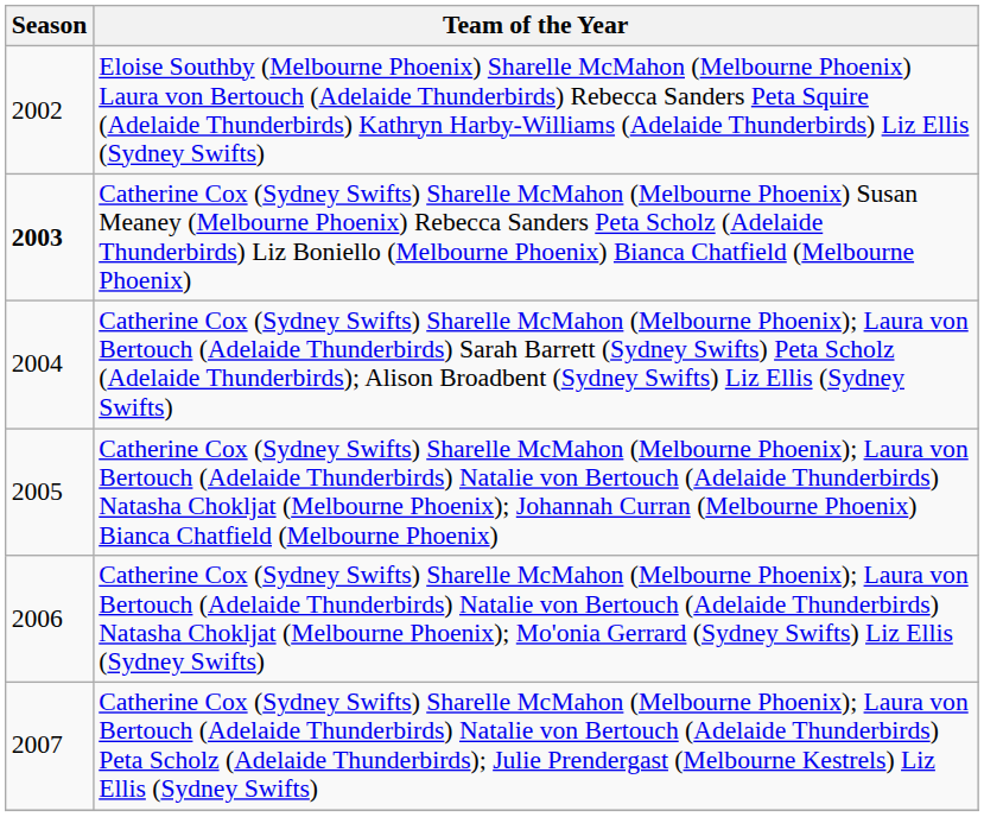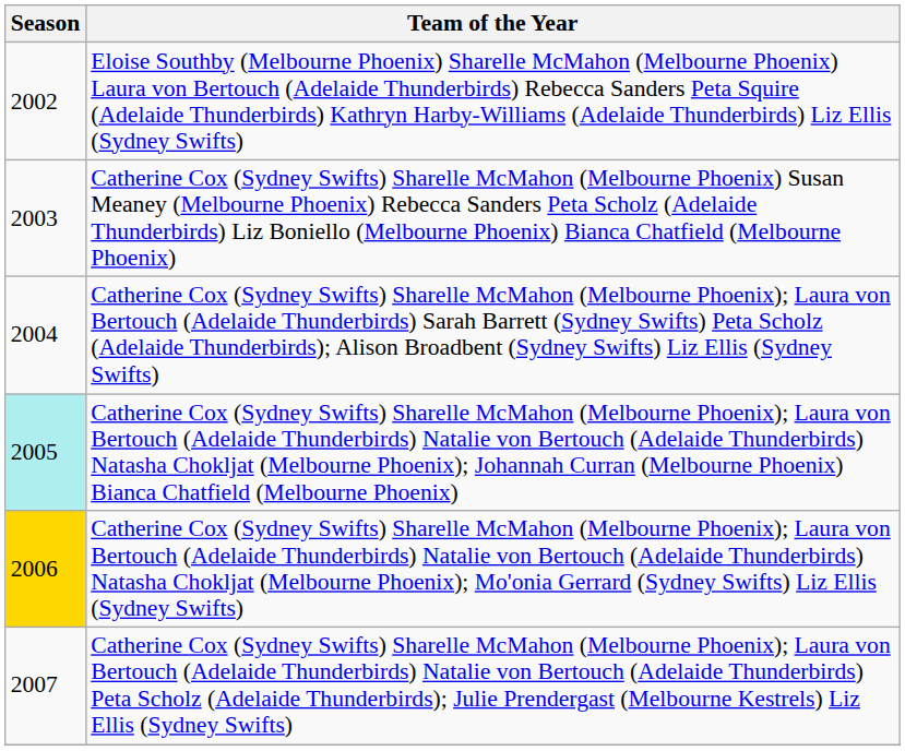row 3 | Season: bold -> normal
row 5 | Season: no background -> paleturquoise background
row 6 | Season: no background -> gold background
